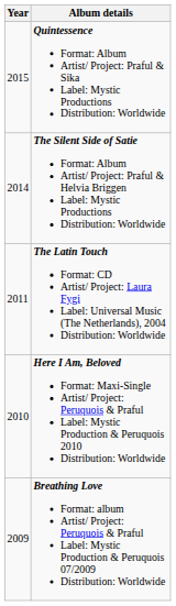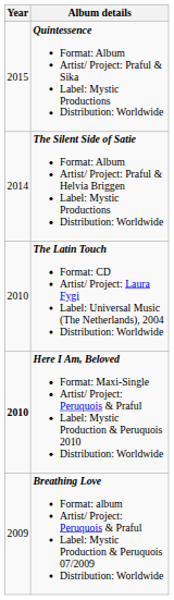row 4 | Year: 2011 -> 2010
row 5 | Year: normal -> bold
